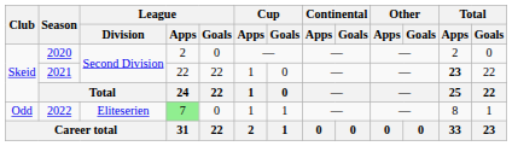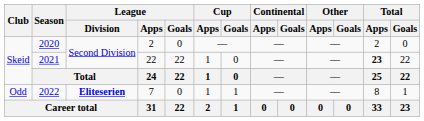2022 | League / Division: normal -> bold
2022 | League / Apps: lightgreen background -> no background
